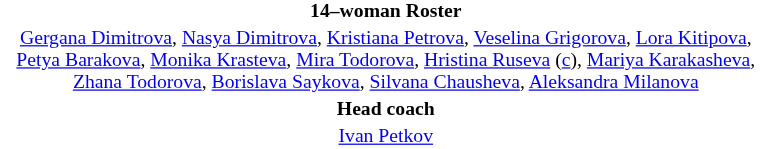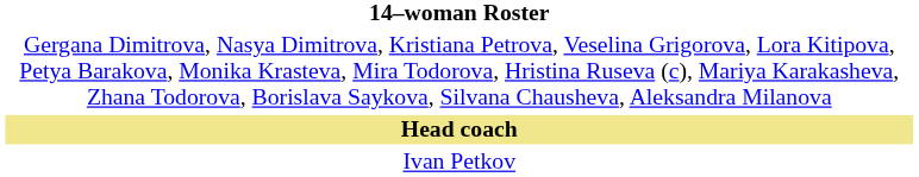row 3 | column 1: no background -> khaki background
